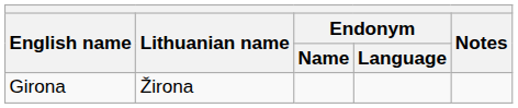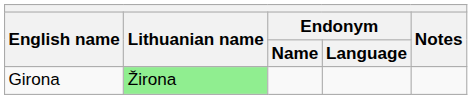Girona | Lithuanian name: no background -> lightgreen background
